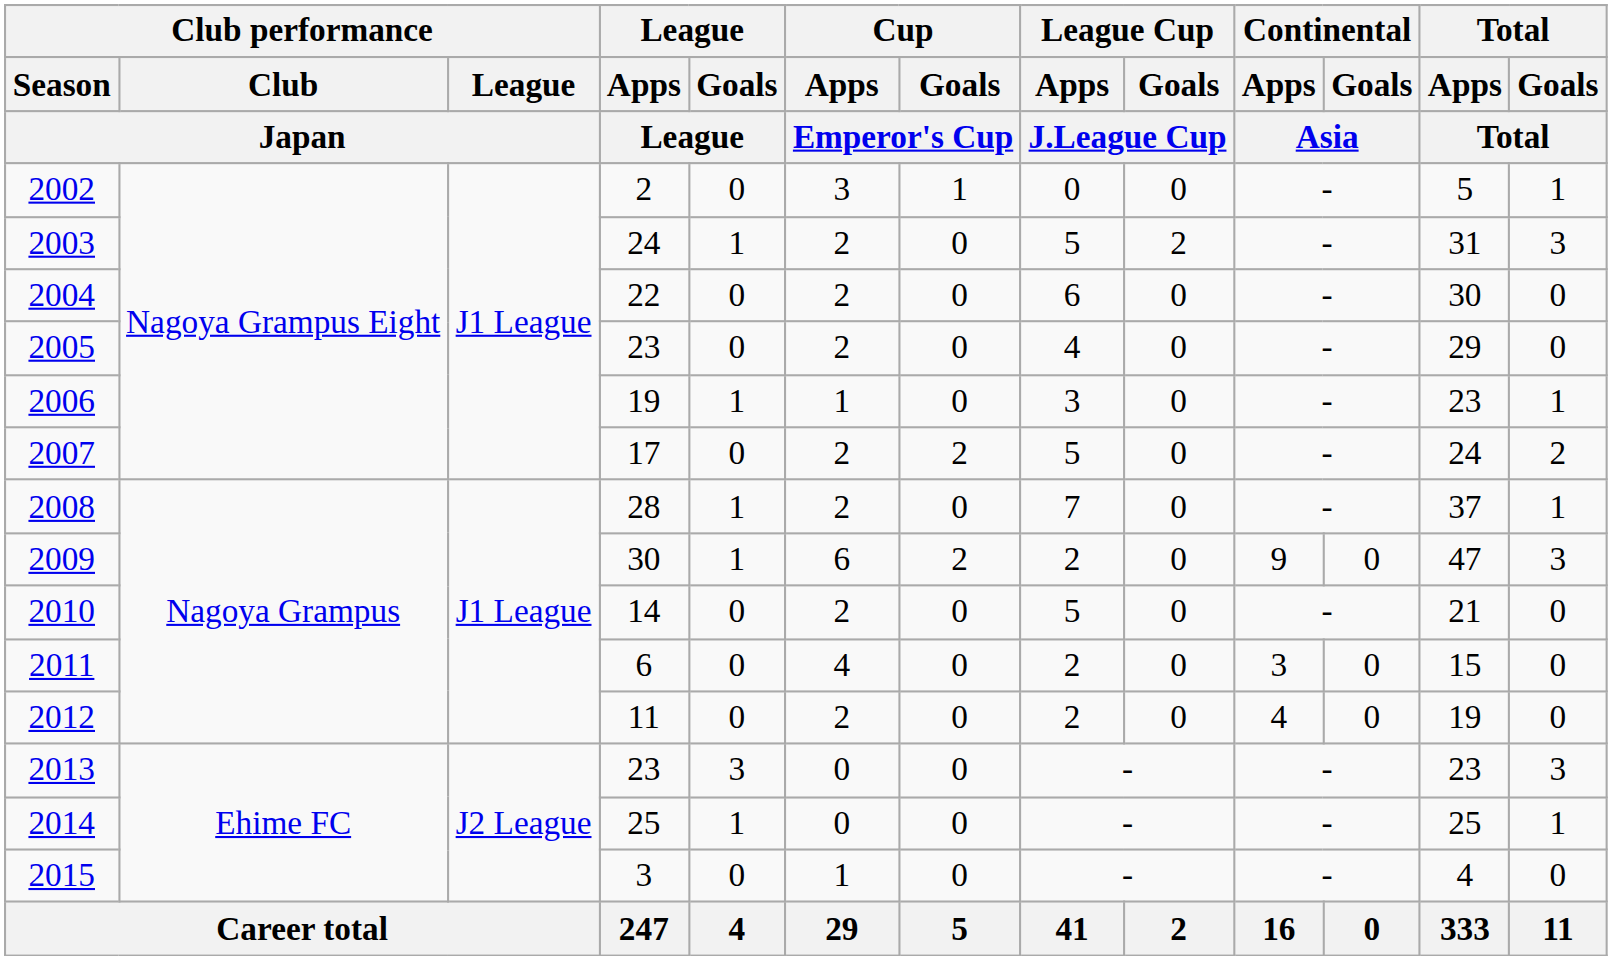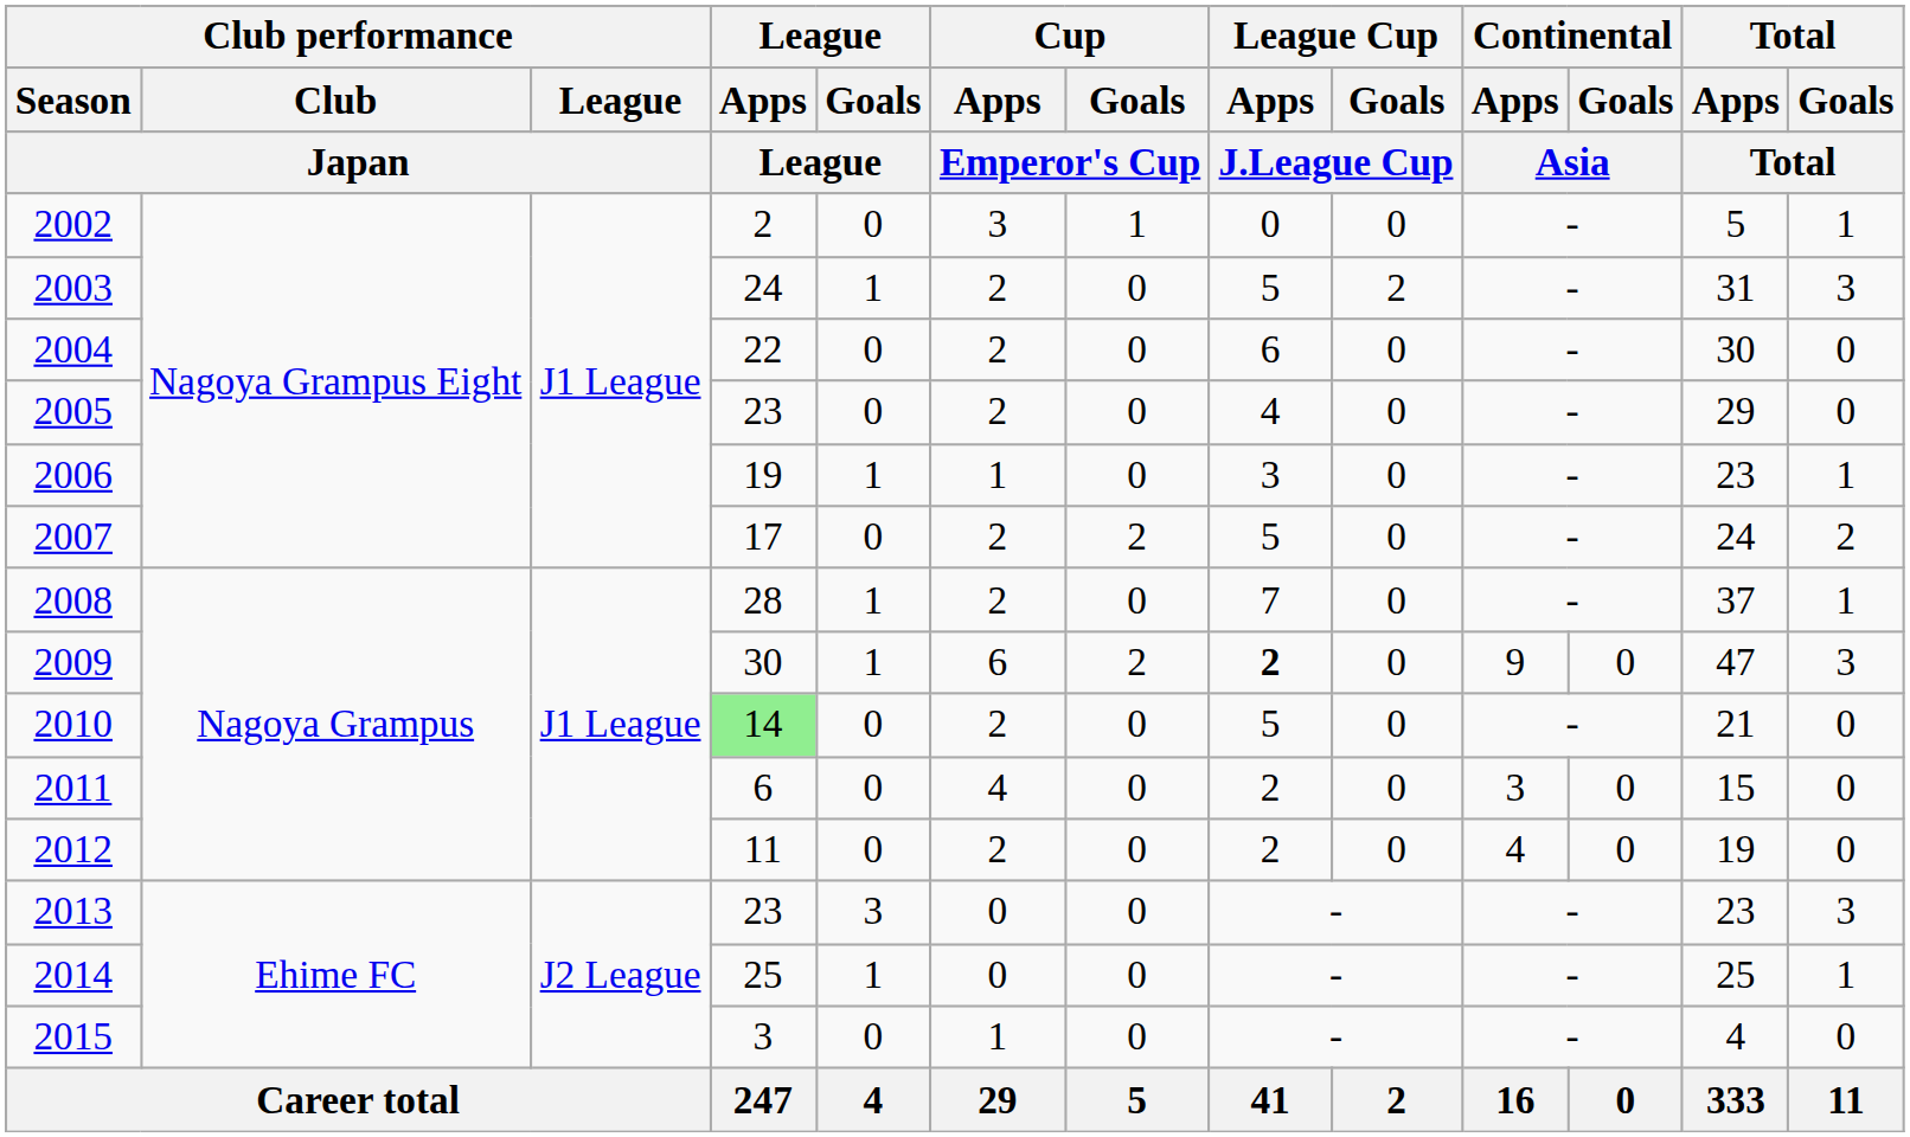2009 | League Cup / Apps / J.League Cup: normal -> bold
2010 | League / Apps / League: no background -> lightgreen background
